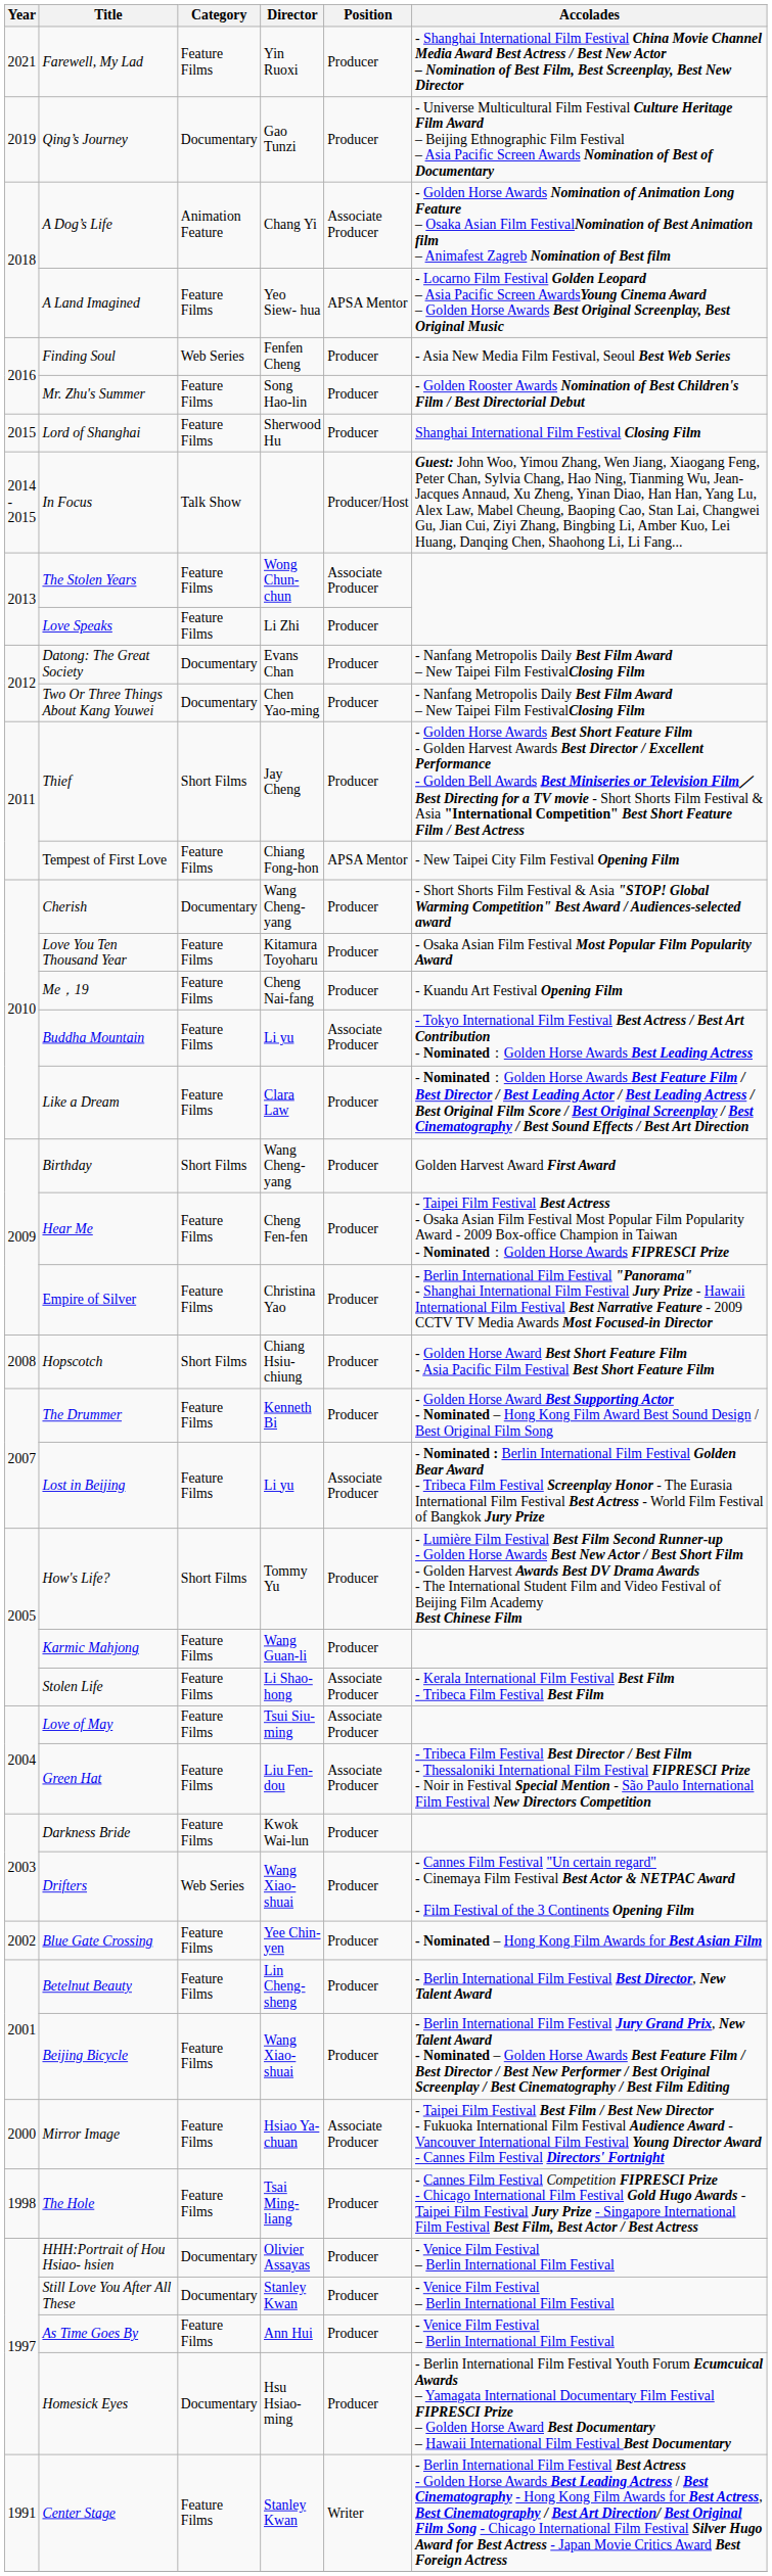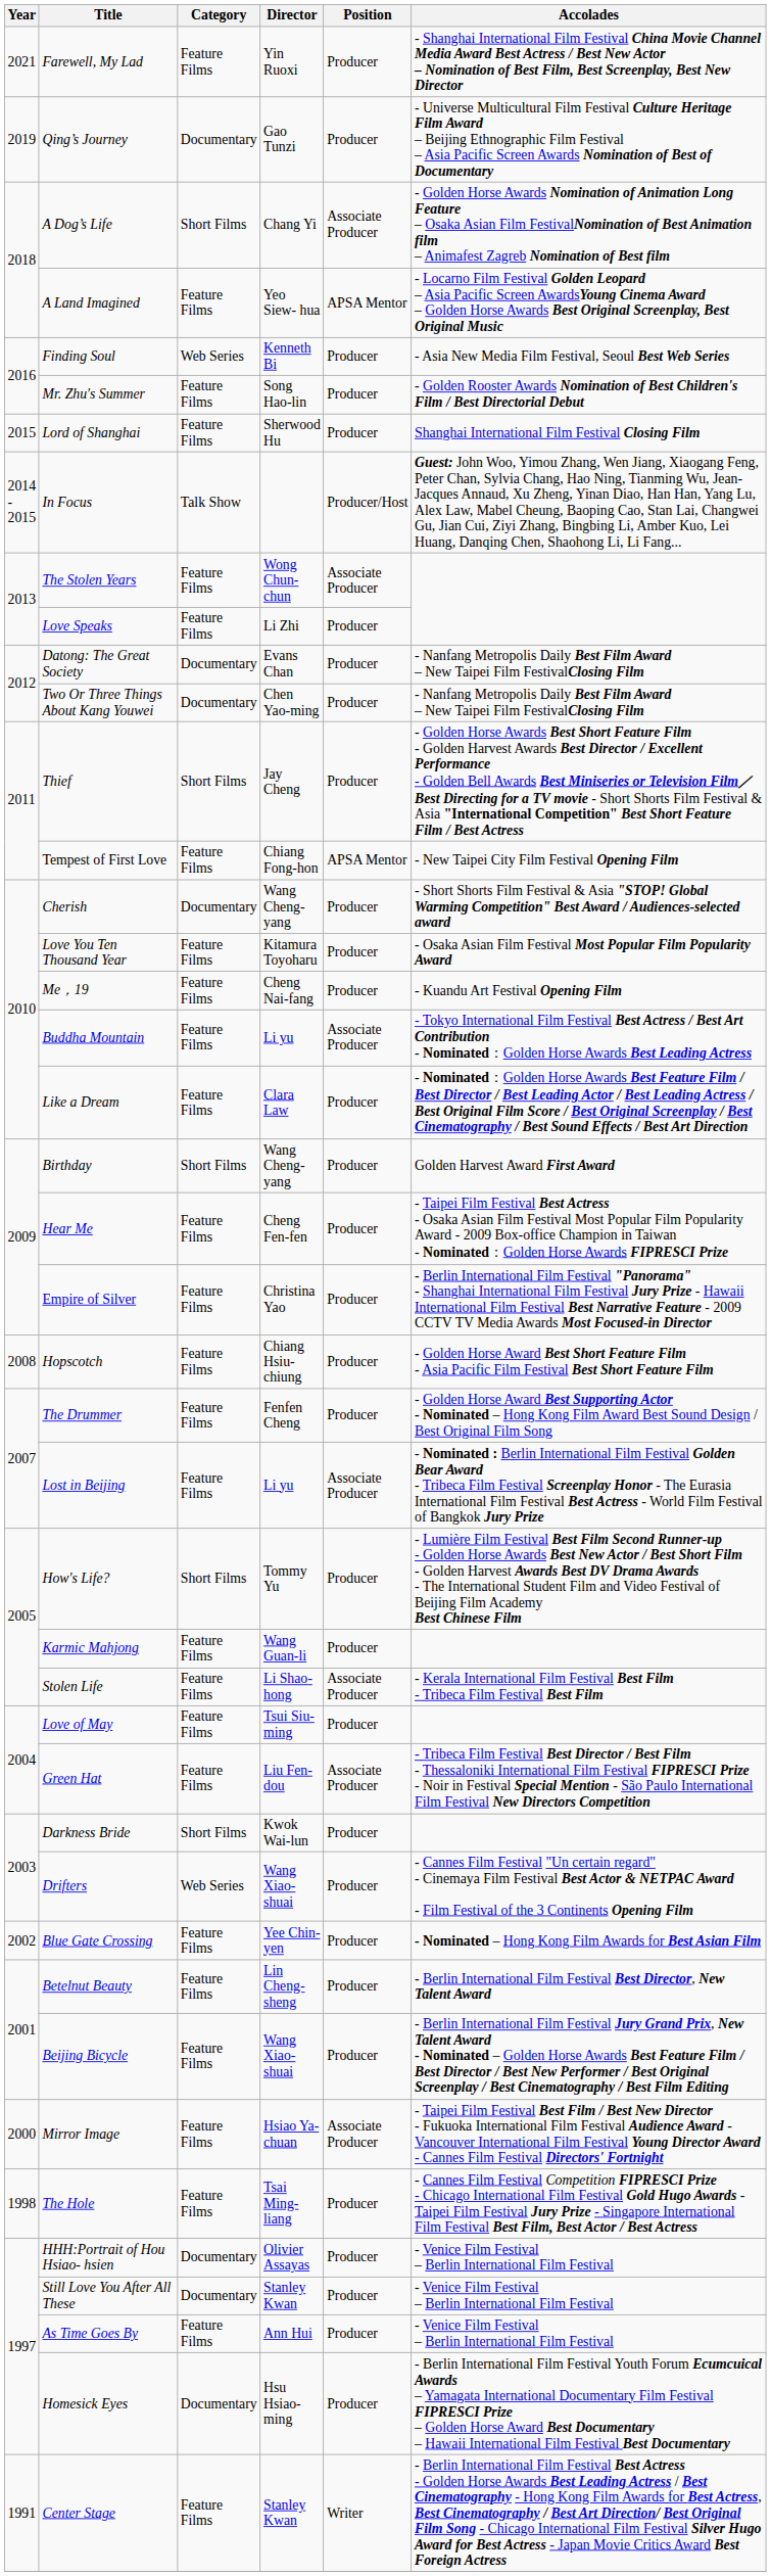A Dog’s Life | Category: Animation Feature -> Short Films
Finding Soul | Director: Fenfen Cheng -> Kenneth Bi
Hopscotch | Category: Short Films -> Feature Films
The Drummer | Director: Kenneth Bi -> Fenfen Cheng
Love of May | Position: Associate Producer -> Producer
Darkness Bride | Category: Feature Films -> Short Films
